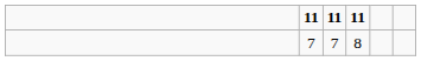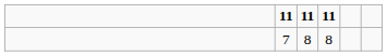row 2 | column 3: 7 -> 8
